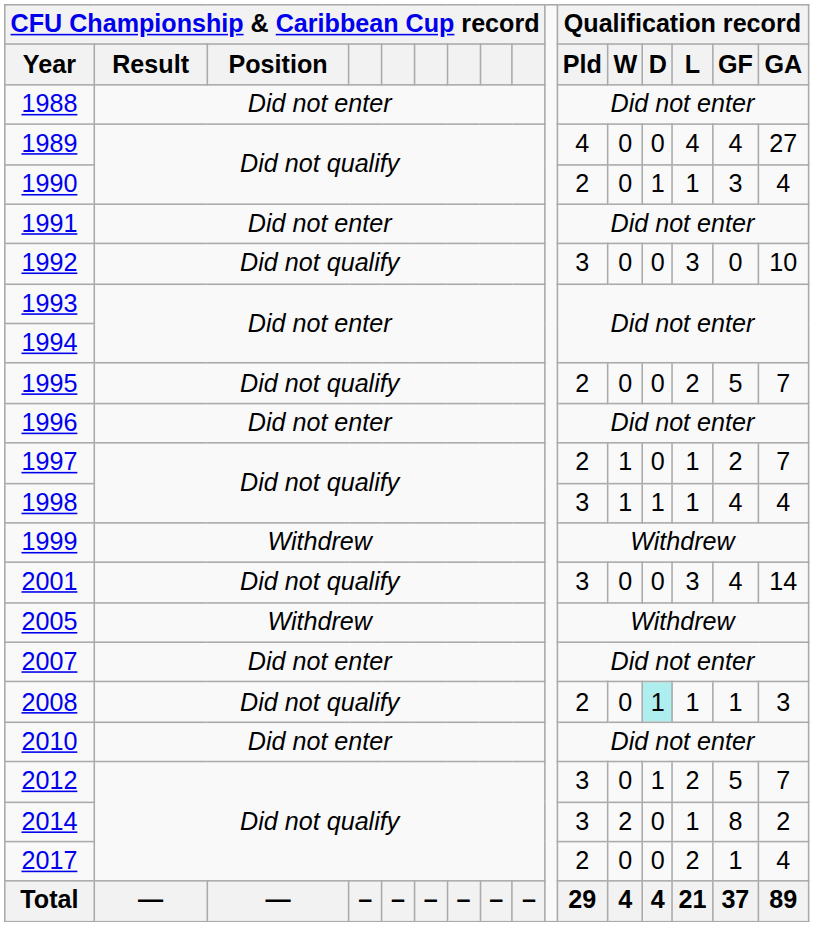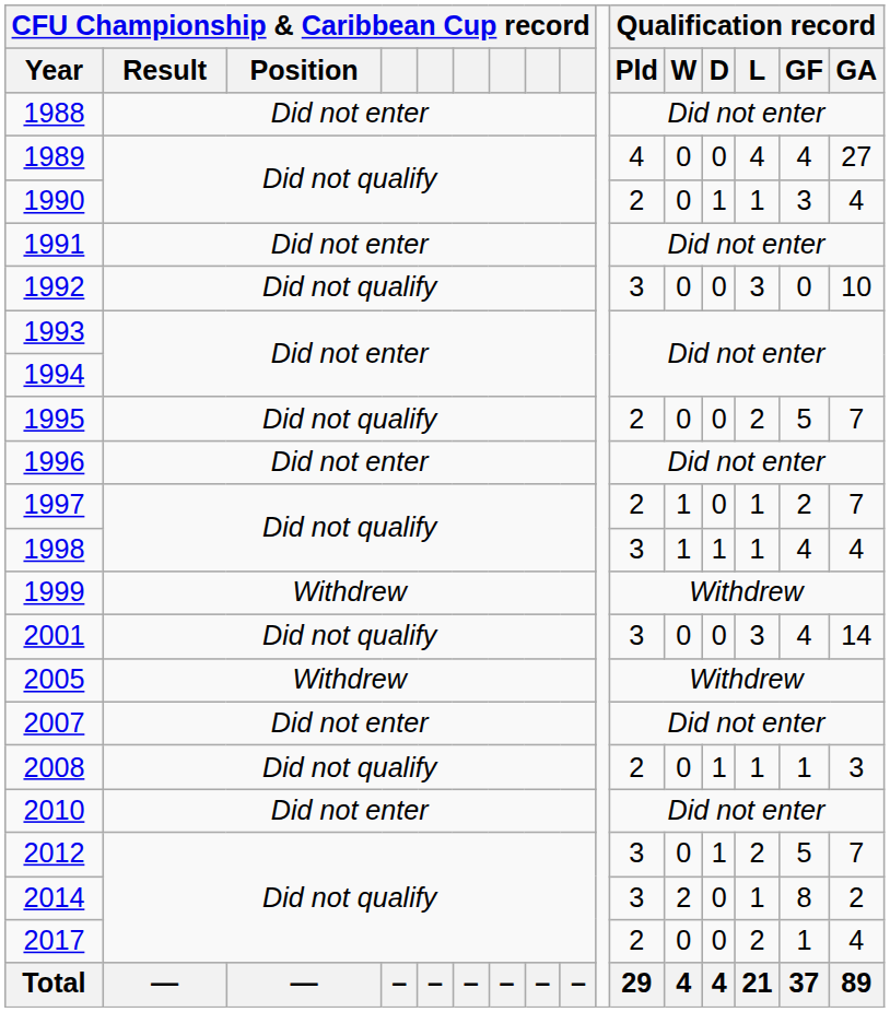2008 | Qualification record / D: paleturquoise background -> no background
